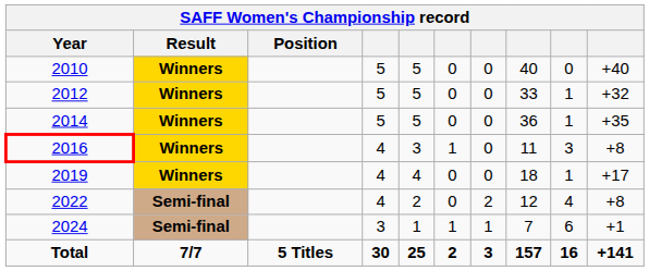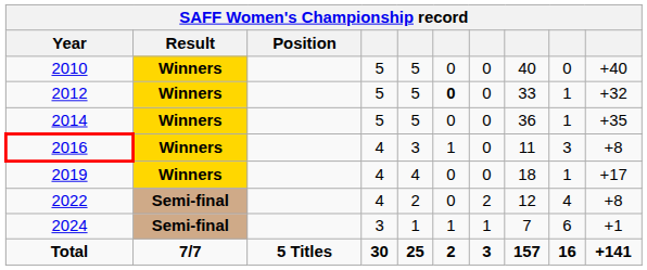2012 | column 6: normal -> bold
